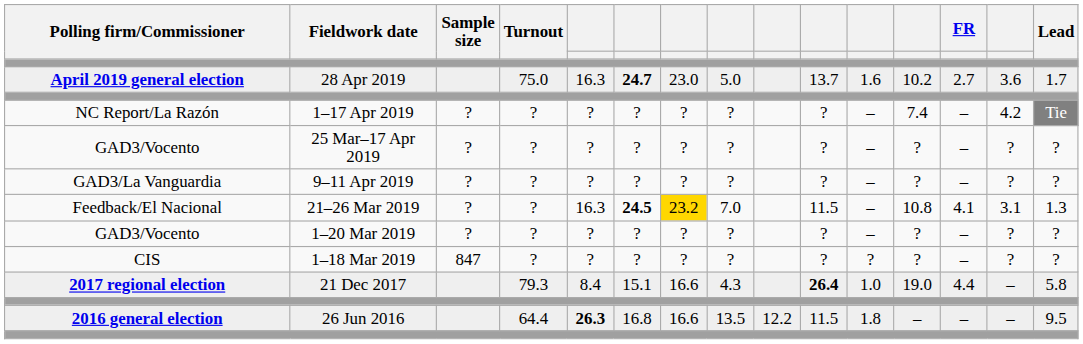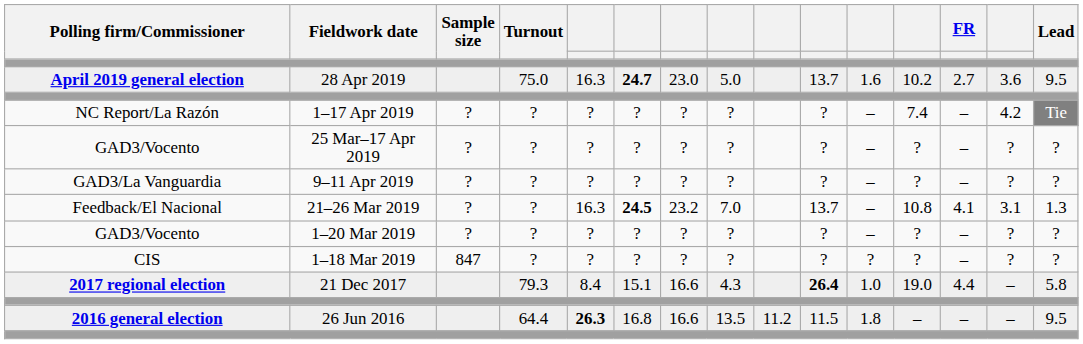28 Apr 2019 | Lead: 1.7 -> 9.5
21–26 Mar 2019 | column 7: gold background -> no background
21–26 Mar 2019 | column 10: 11.5 -> 13.7
26 Jun 2016 | column 9: 12.2 -> 11.2
